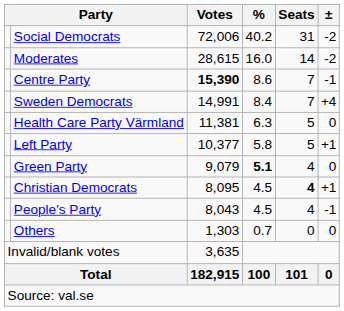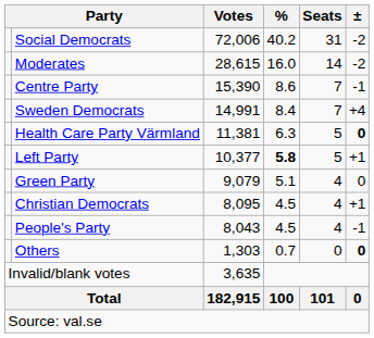Centre Party | Votes: bold -> normal
Health Care Party Värmland | ±: normal -> bold
Left Party | %: normal -> bold
Green Party | %: bold -> normal
Christian Democrats | Seats: bold -> normal
Others | ±: normal -> bold
